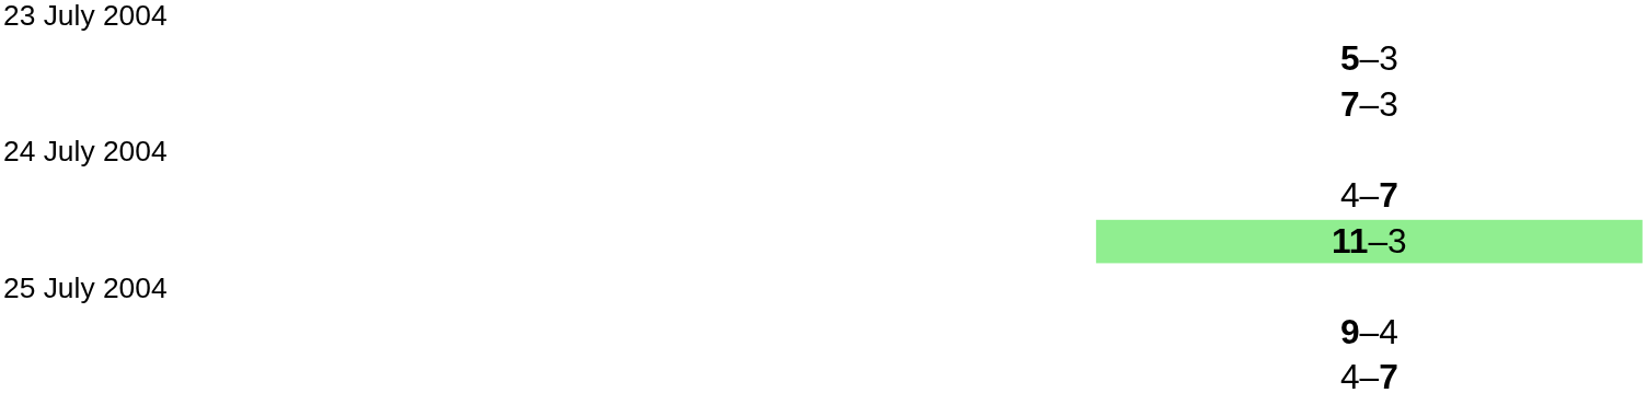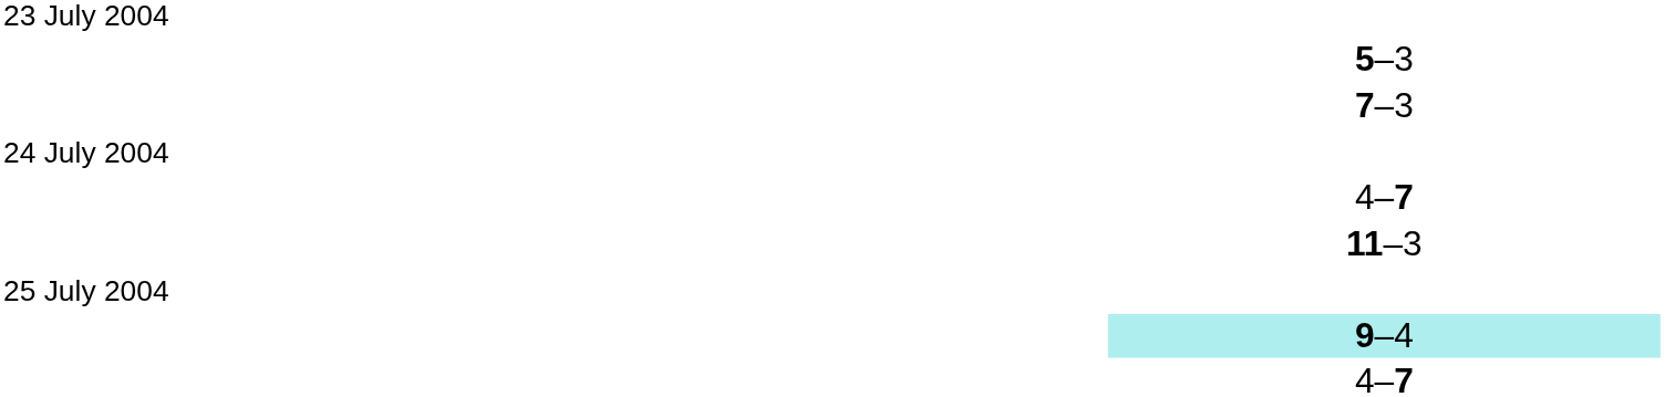11–3 | column 2: lightgreen background -> no background
9–4 | column 2: no background -> paleturquoise background
